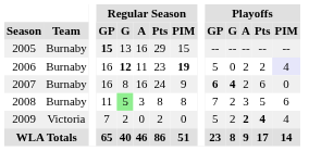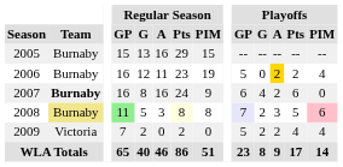2005 | Regular Season / GP: bold -> normal
2006 | Regular Season / G: bold -> normal
2006 | Regular Season / PIM: bold -> normal
2006 | Playoffs / A: no background -> gold background
2006 | Playoffs / PIM: lavender background -> no background
2007 | Team: normal -> bold
2007 | Playoffs / GP: bold -> normal
2007 | Playoffs / G: bold -> normal
2008 | Team: no background -> khaki background
2008 | Regular Season / GP: no background -> lightgreen background
2008 | Regular Season / G: lightgreen background -> no background
2008 | Regular Season / Pts: no background -> lightyellow background
2008 | Playoffs / GP: no background -> lavender background
2008 | Playoffs / PIM: no background -> pink background
2009 | Playoffs / A: bold -> normal
2009 | Playoffs / Pts: bold -> normal
